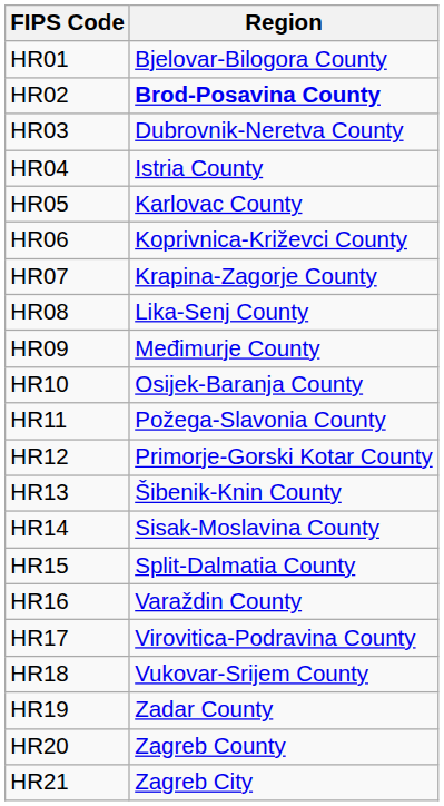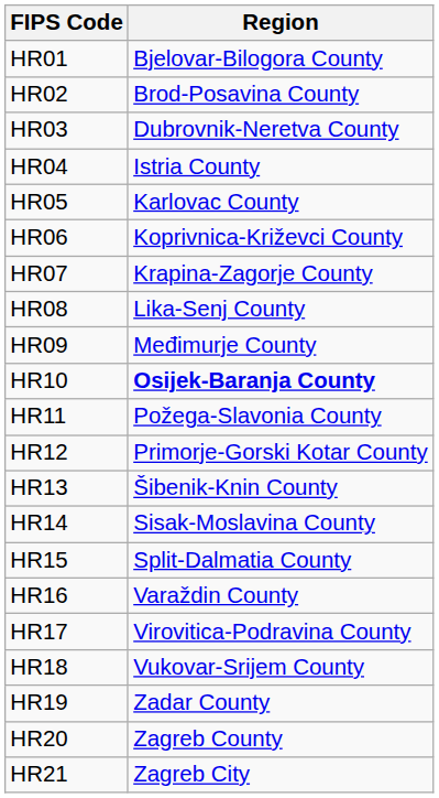HR02 | Region: bold -> normal
HR10 | Region: normal -> bold
